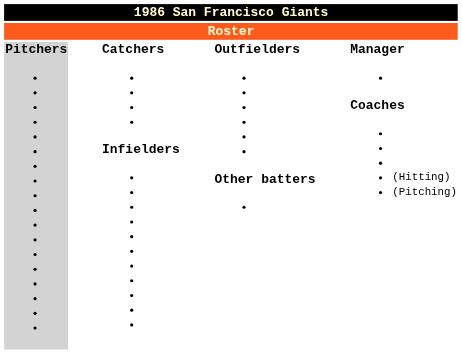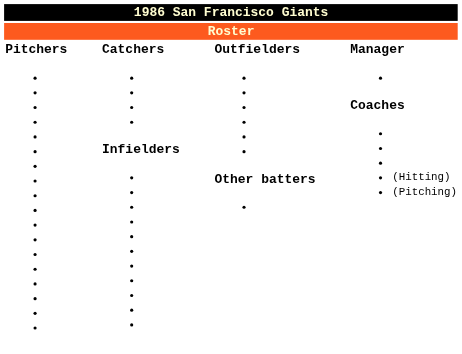Pitchers | column 1: lightgrey background -> no background
